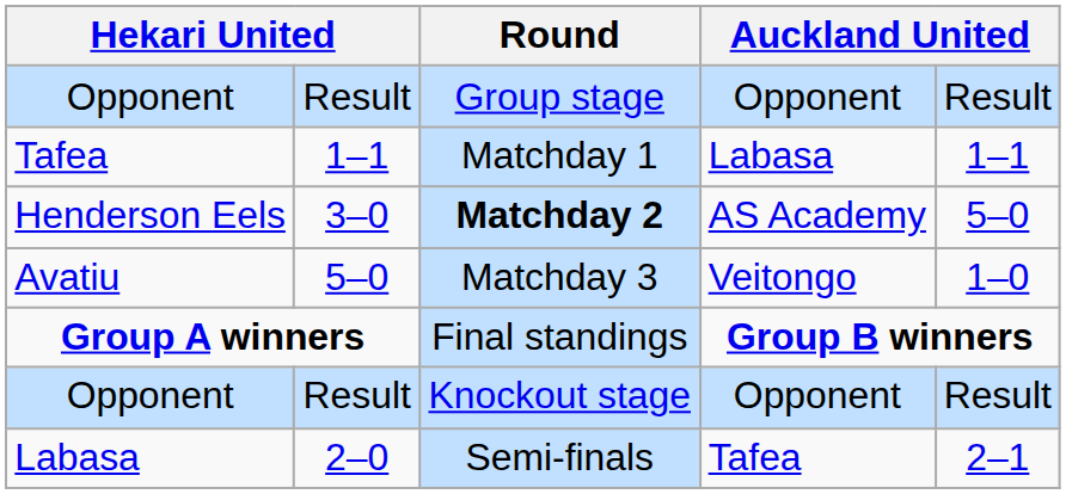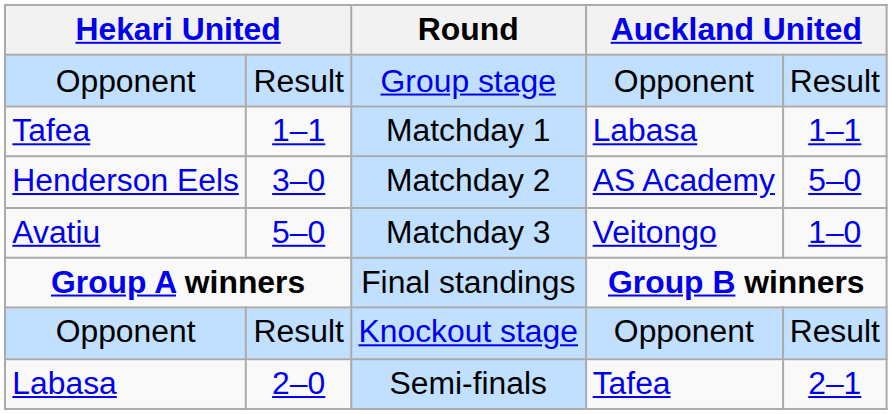Henderson Eels | Round: bold -> normal
